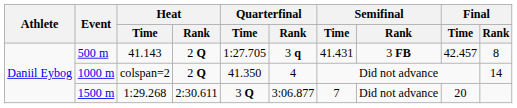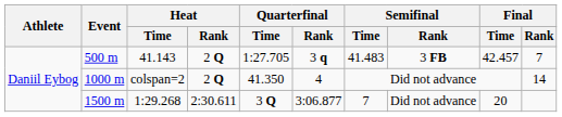500 m | Semifinal / Time: 41.431 -> 41.483
500 m | Final / Rank: 8 -> 7
